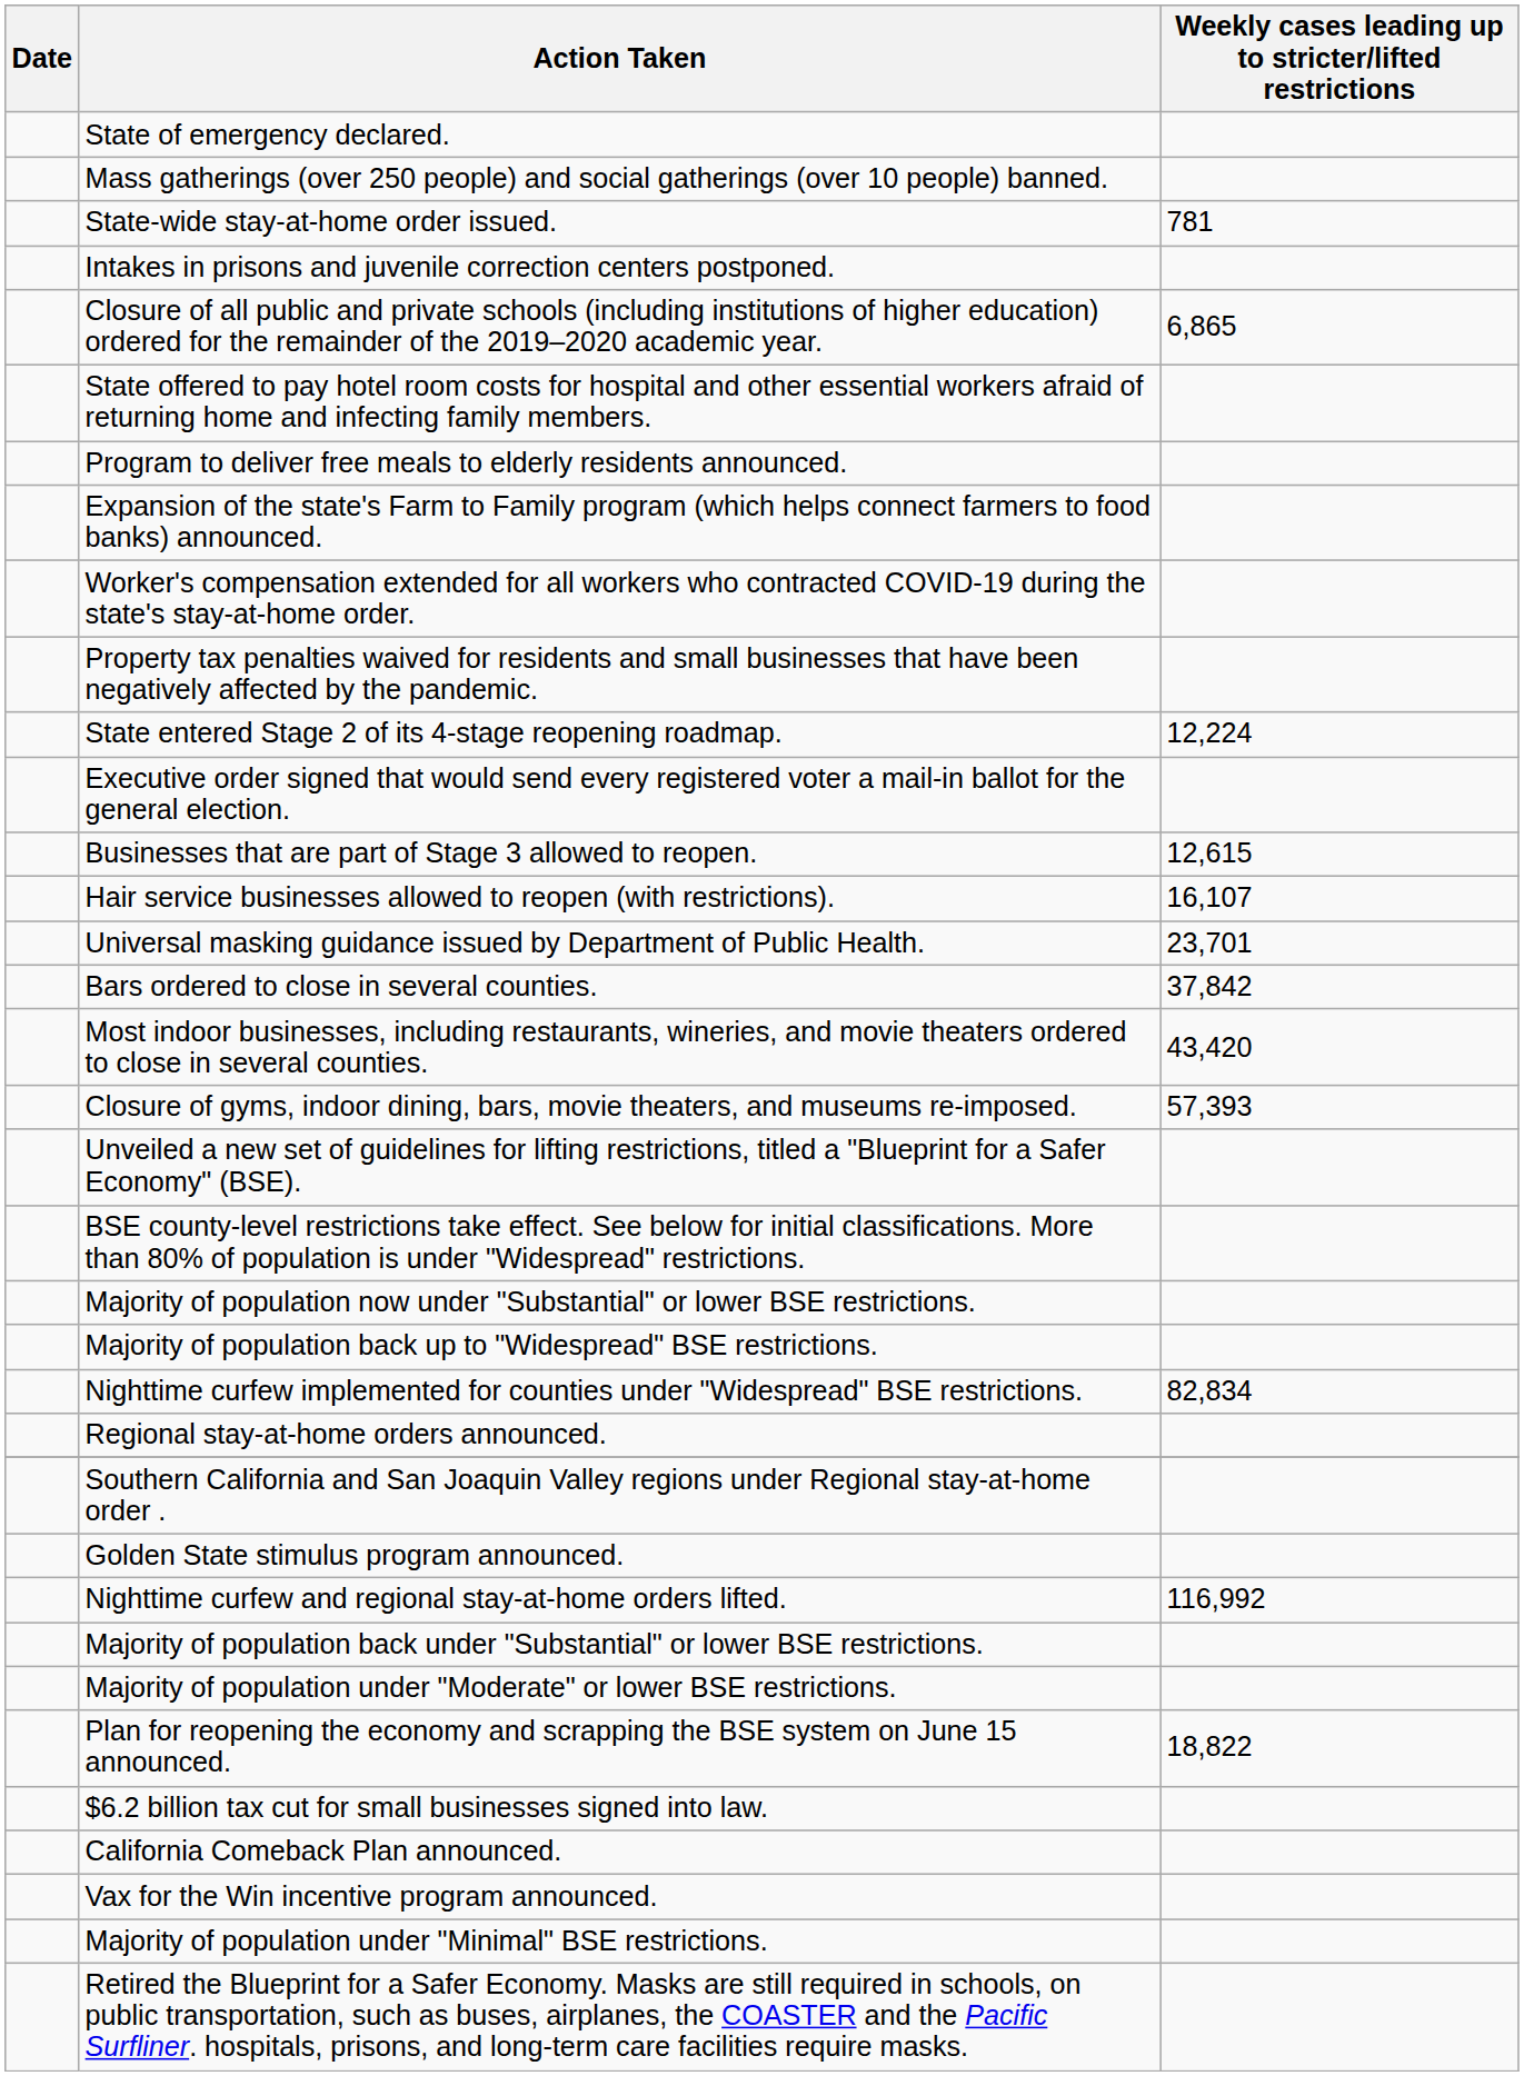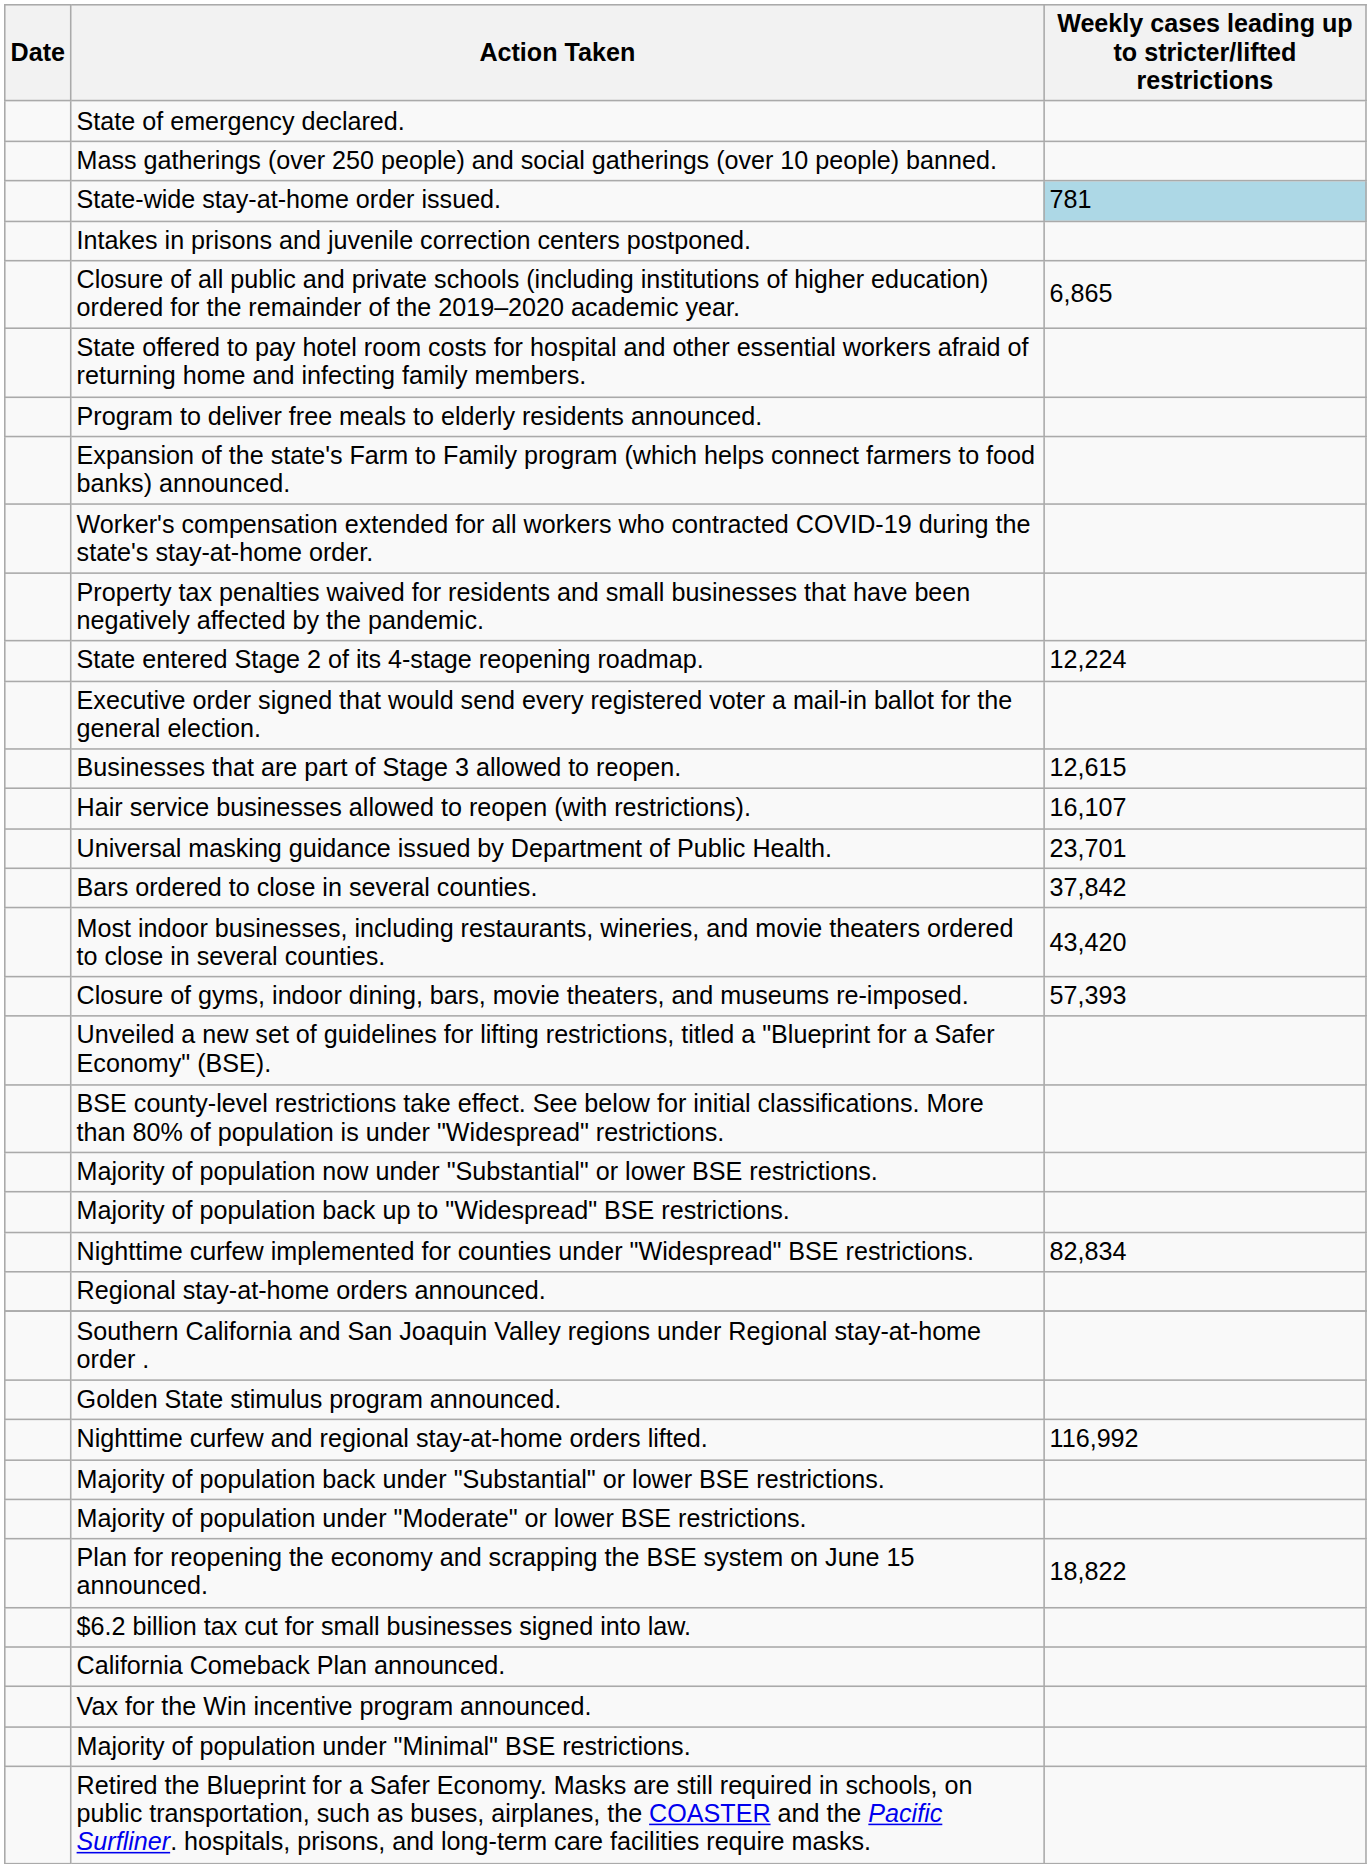State-wide stay-at-home order issued. | Weekly cases leading up to stricter/lifted restrictions: no background -> lightblue background
